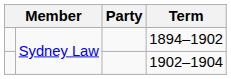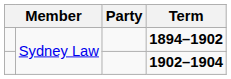1894–1902 | Term: normal -> bold
1902–1904 | Term: normal -> bold
